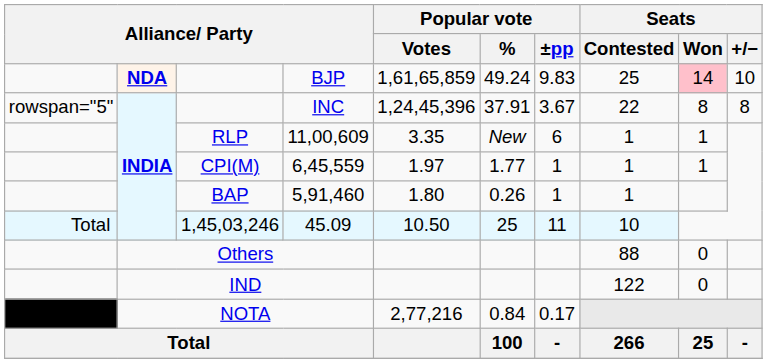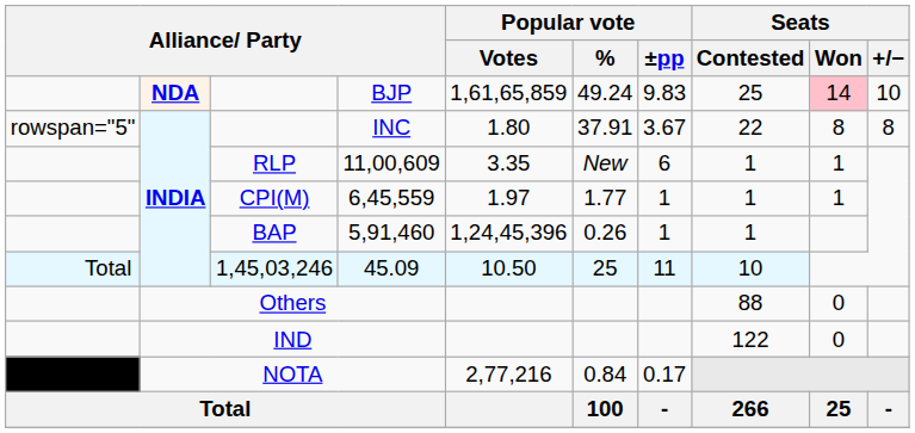INC | Popular vote / Votes: 1,24,45,396 -> 1.80
5,91,460 | Popular vote / Votes: 1.80 -> 1,24,45,396
